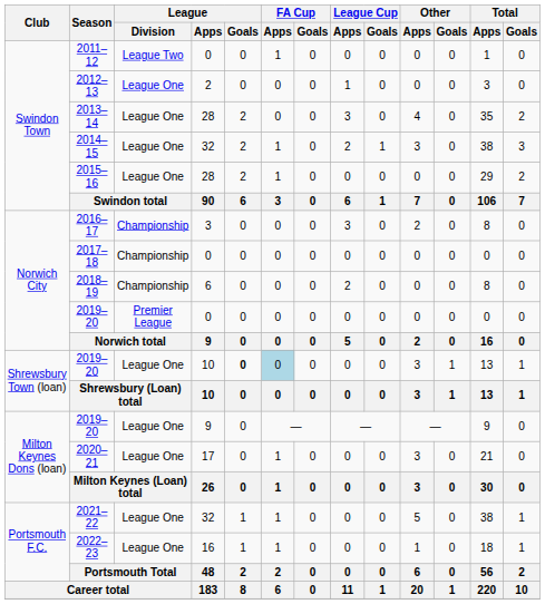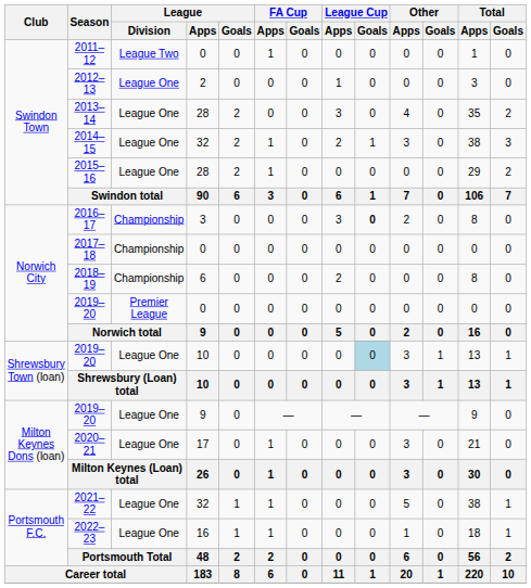2016–17 | League Cup / Goals: normal -> bold
2019–20 / 10 | League / Goals: bold -> normal
2019–20 / 10 | FA Cup / Apps: lightblue background -> no background
2019–20 / 10 | League Cup / Goals: no background -> lightblue background
